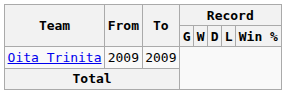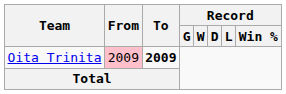Oita Trinita | From: no background -> pink background
Oita Trinita | To: normal -> bold
